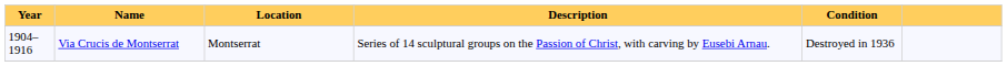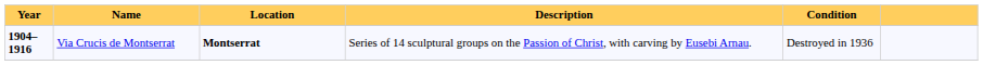Via Crucis de Montserrat | Year: normal -> bold
Via Crucis de Montserrat | Location: normal -> bold
